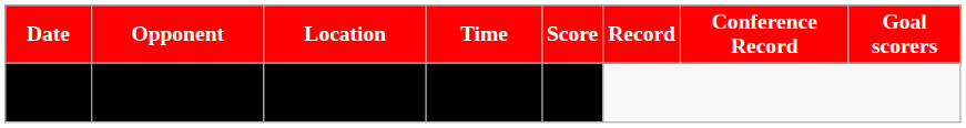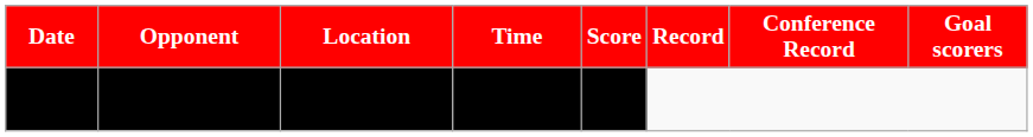vs. Ottawa (PWHL) ^ | Time: normal -> bold
